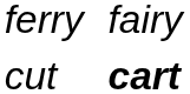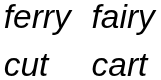cut | column 2: bold -> normal
